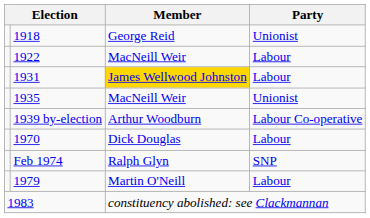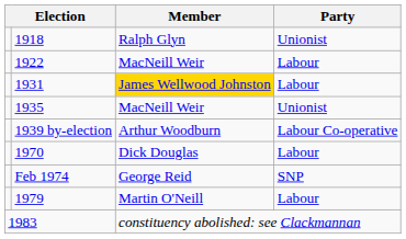1918 | Member: George Reid -> Ralph Glyn
Feb 1974 | Member: Ralph Glyn -> George Reid
